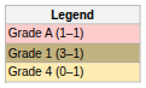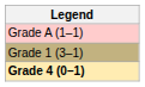row 4 | column 1: normal -> bold
